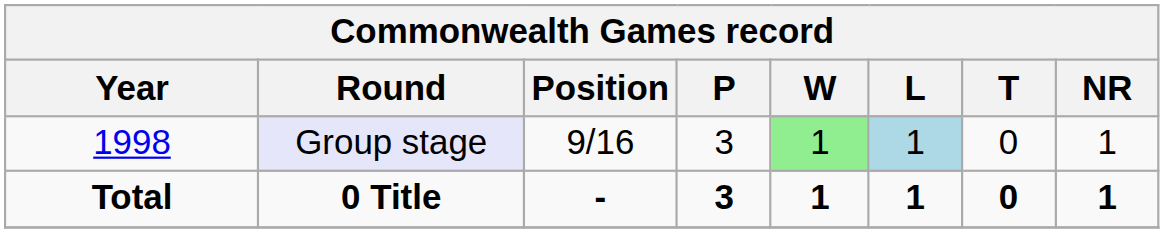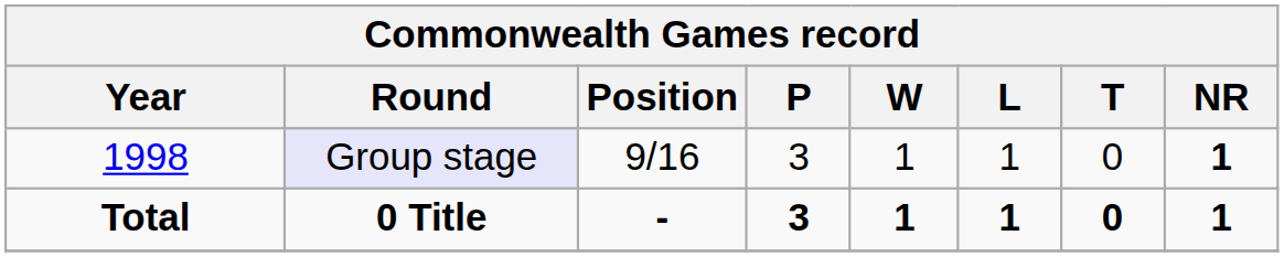1998 | W: lightgreen background -> no background
1998 | L: lightblue background -> no background
1998 | NR: normal -> bold
